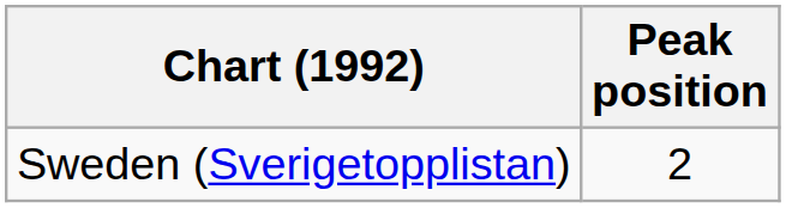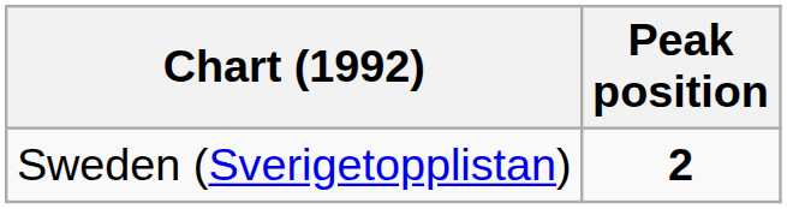Sweden (Sverigetopplistan) | Peak position: normal -> bold
